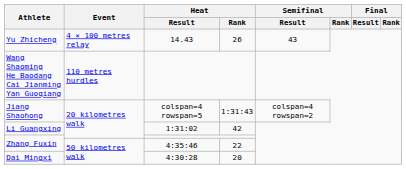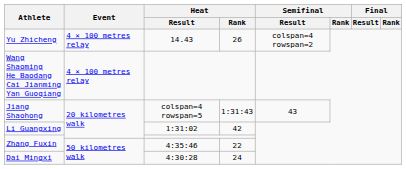Yu Zhicheng | Semifinal / Result: 43 -> colspan=4 rowspan=2
Wang Shaoming He Baodang Cai Jianming Yan Guoqiang | Event: 110 metres hurdles -> 4 × 100 metres relay
Jiang Shaohong | Semifinal / Result: colspan=4 rowspan=2 -> 43
Dai Mingxi | Heat / Rank: 20 -> 24
